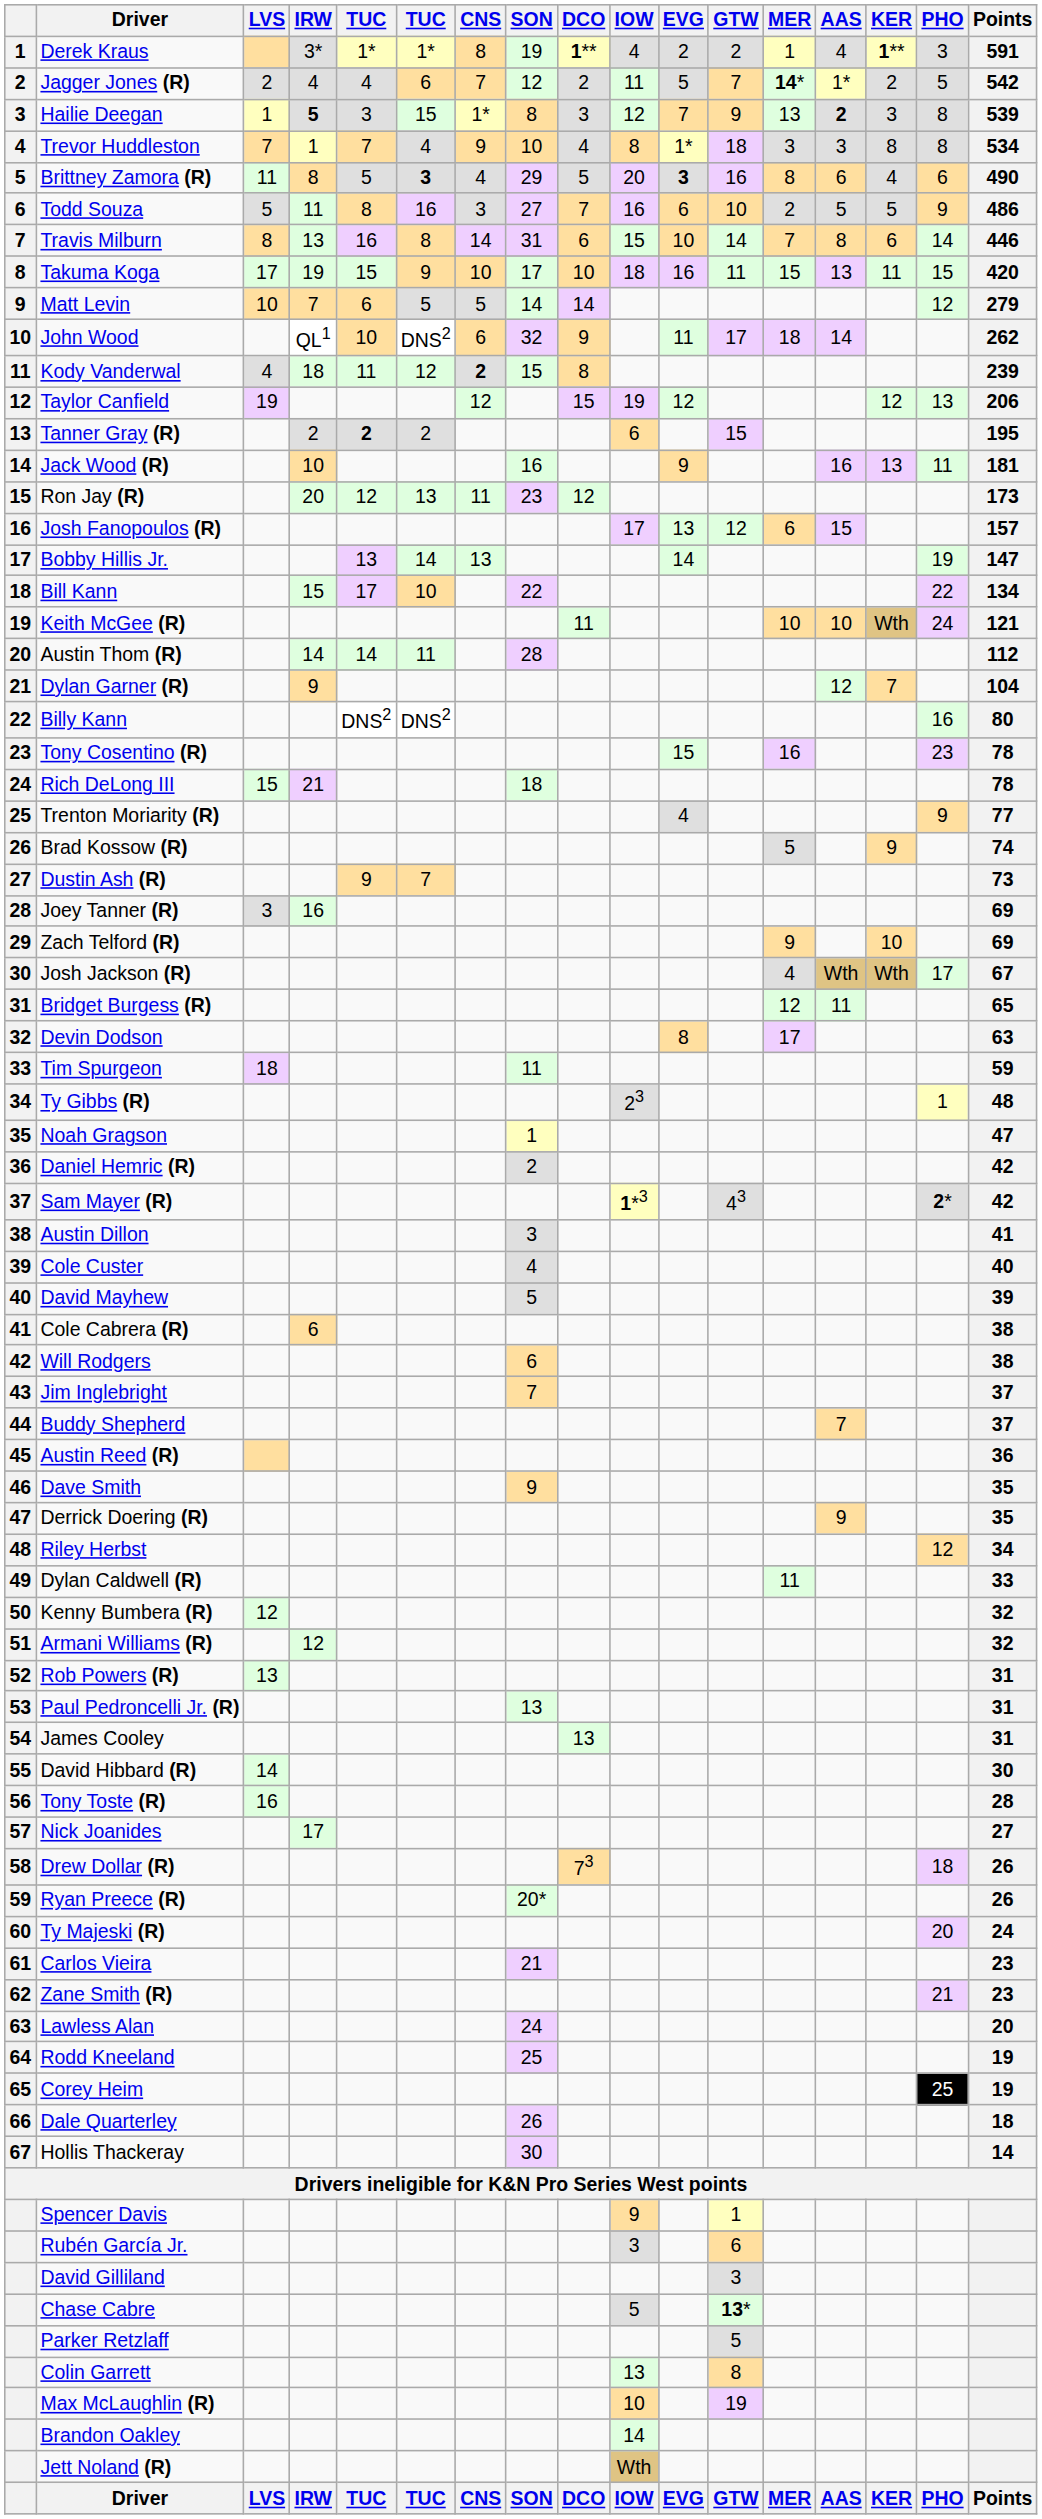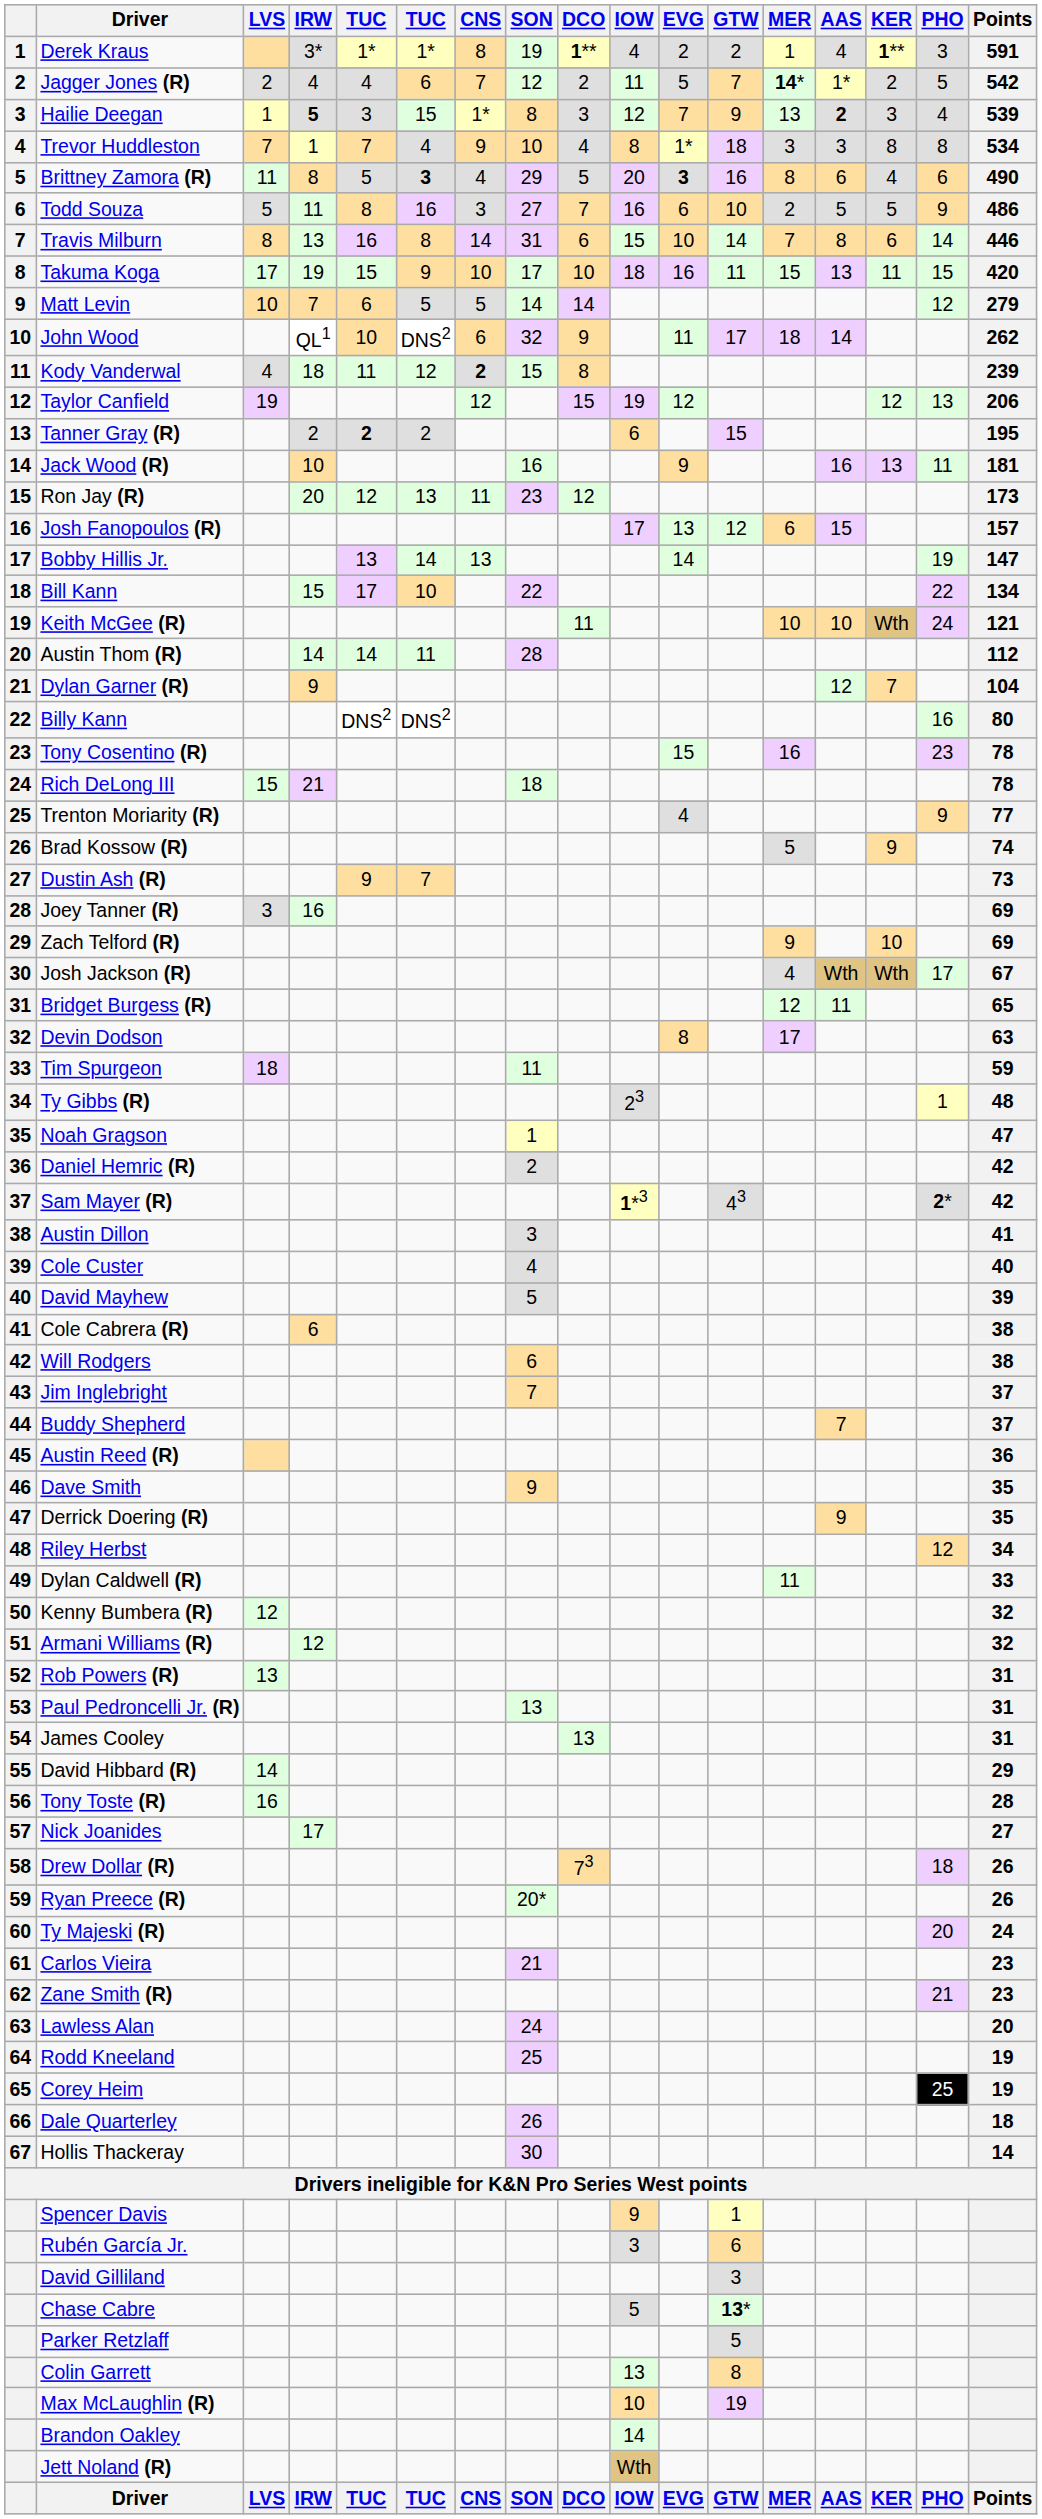Hailie Deegan | PHO: 8 -> 4
David Hibbard (R) | Points: 30 -> 29
